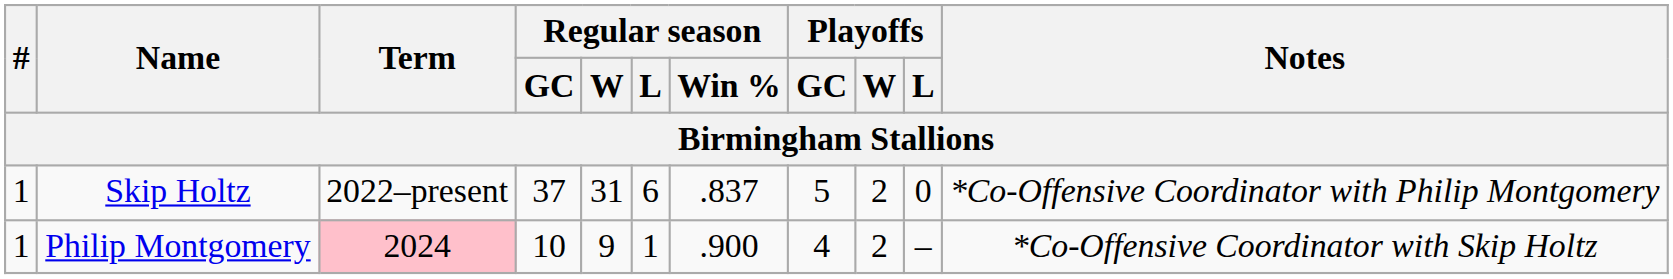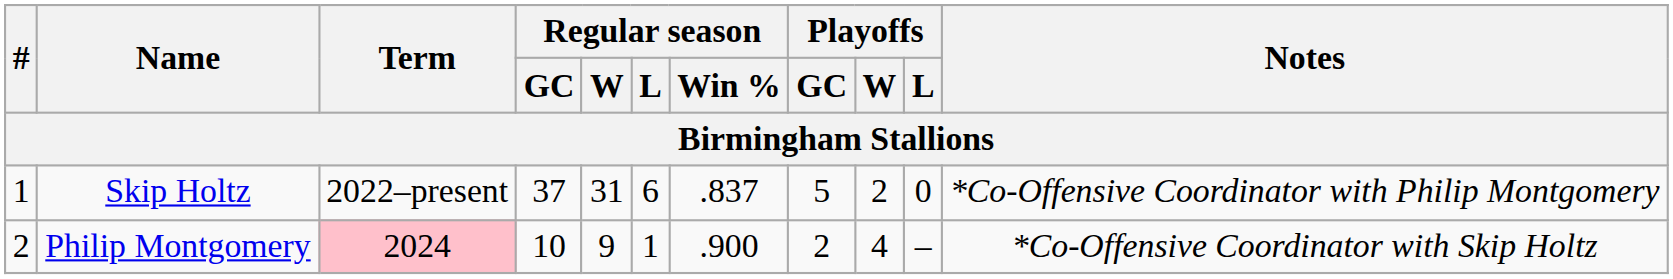Philip Montgomery | #: 1 -> 2
Philip Montgomery | Playoffs / GC: 4 -> 2
Philip Montgomery | Playoffs / W: 2 -> 4
